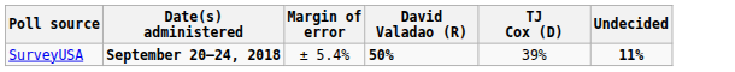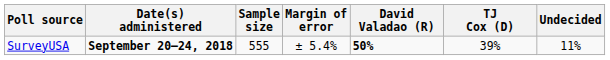+ column: Sample size | 555
SurveyUSA | Undecided: bold -> normal
